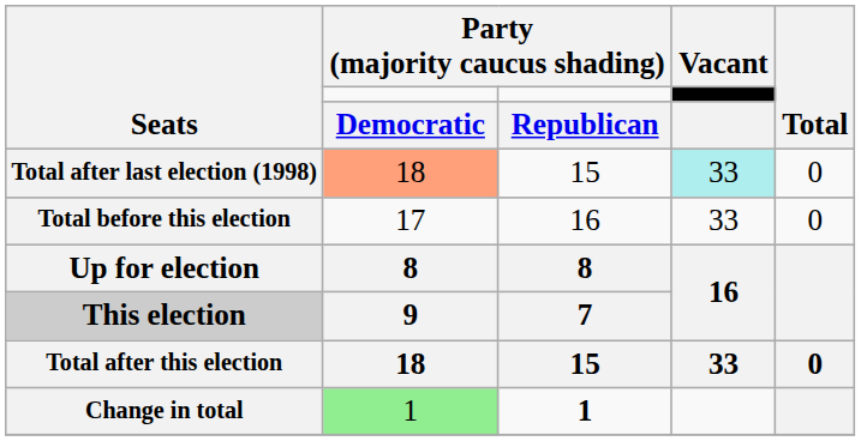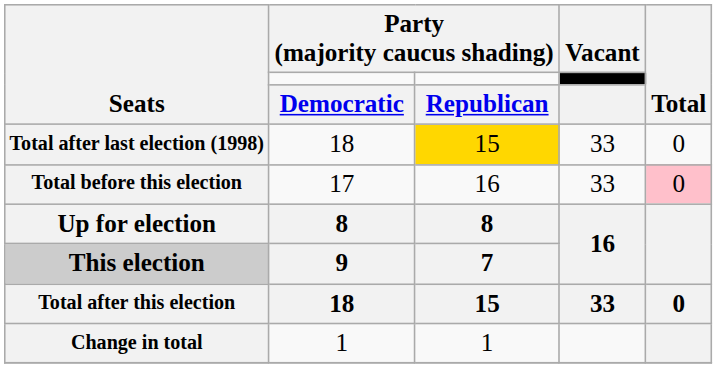row 4 | column 2: lightsalmon background -> no background
row 4 | column 3: no background -> gold background
row 4 | Vacant: paleturquoise background -> no background
row 5 | Total: no background -> pink background
row 9 | column 2: lightgreen background -> no background
row 9 | column 3: bold -> normal
